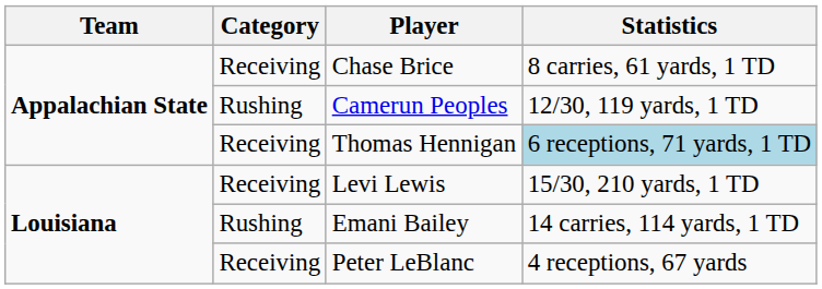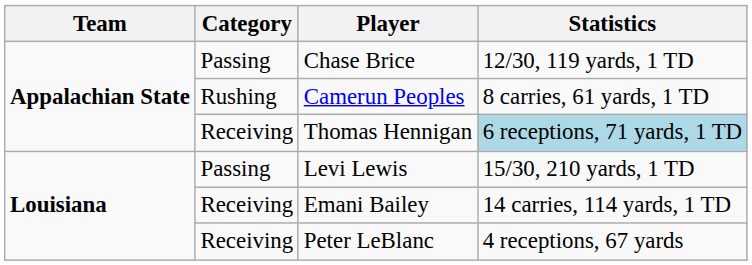Chase Brice | Category: Receiving -> Passing
Chase Brice | Statistics: 8 carries, 61 yards, 1 TD -> 12/30, 119 yards, 1 TD
Camerun Peoples | Statistics: 12/30, 119 yards, 1 TD -> 8 carries, 61 yards, 1 TD
Levi Lewis | Category: Receiving -> Passing
Emani Bailey | Category: Rushing -> Receiving
